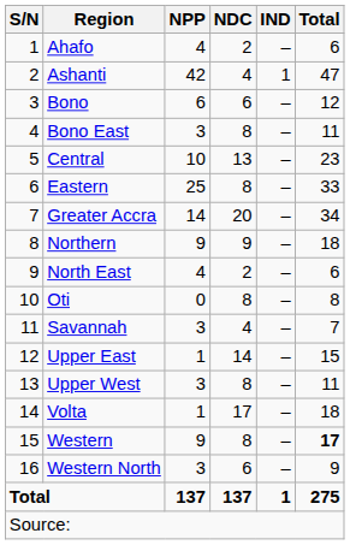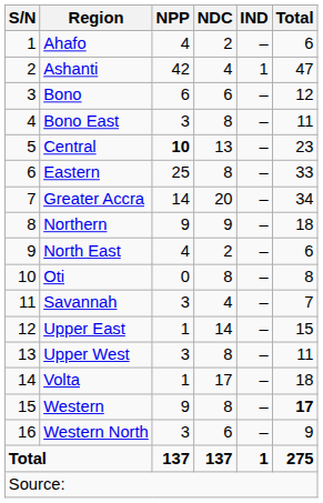Central | NPP: normal -> bold
